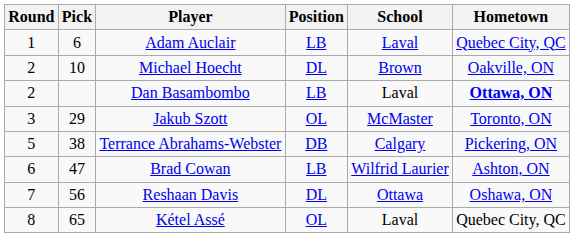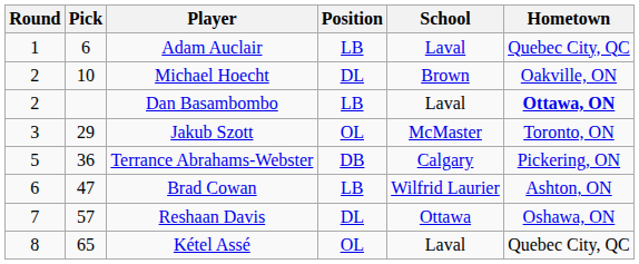Terrance Abrahams-Webster | Pick: 38 -> 36
Reshaan Davis | Pick: 56 -> 57
